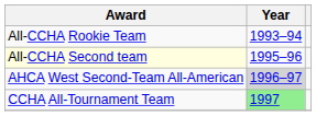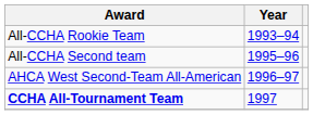row 3 | Award: lightyellow background -> no background
row 4 | Year: lightgrey background -> no background
row 5 | Award: normal -> bold
row 5 | Year: lightgreen background -> no background
